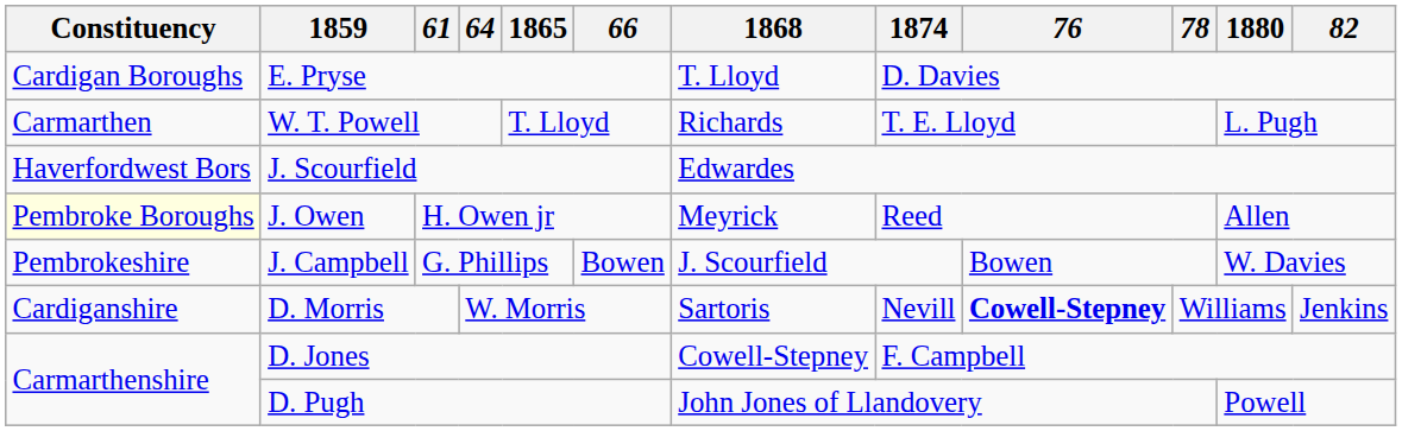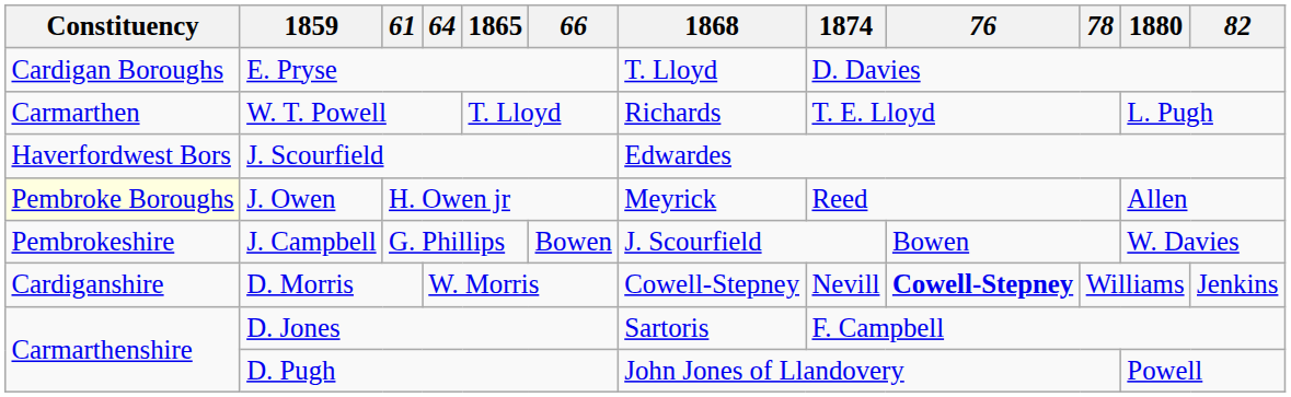D. Morris | 1868: Sartoris -> Cowell-Stepney
D. Jones | 1868: Cowell-Stepney -> Sartoris
